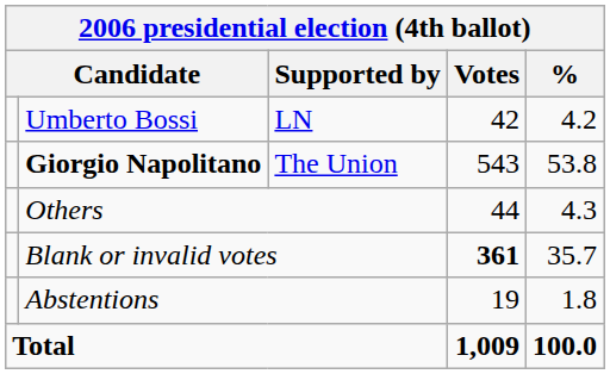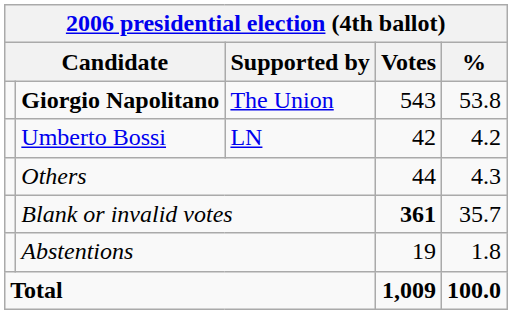rows swapped: Giorgio Napolitano <-> Umberto Bossi
